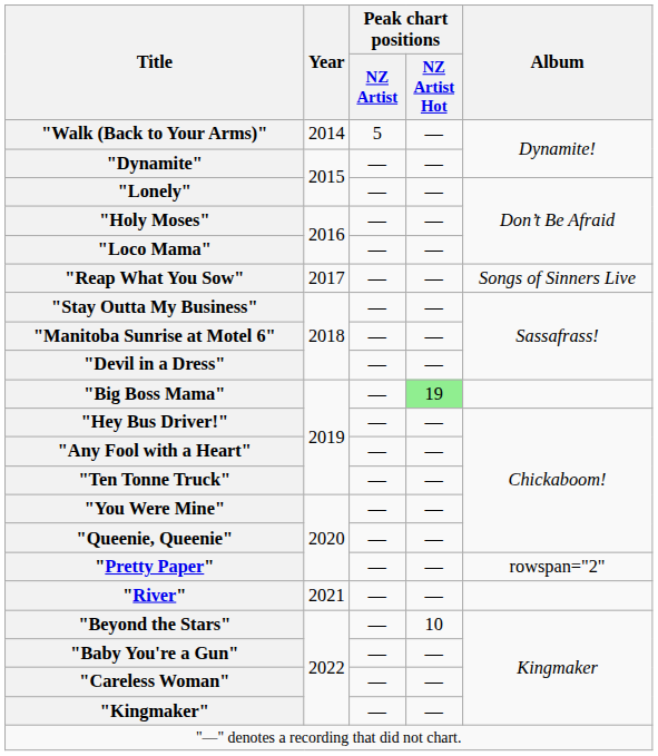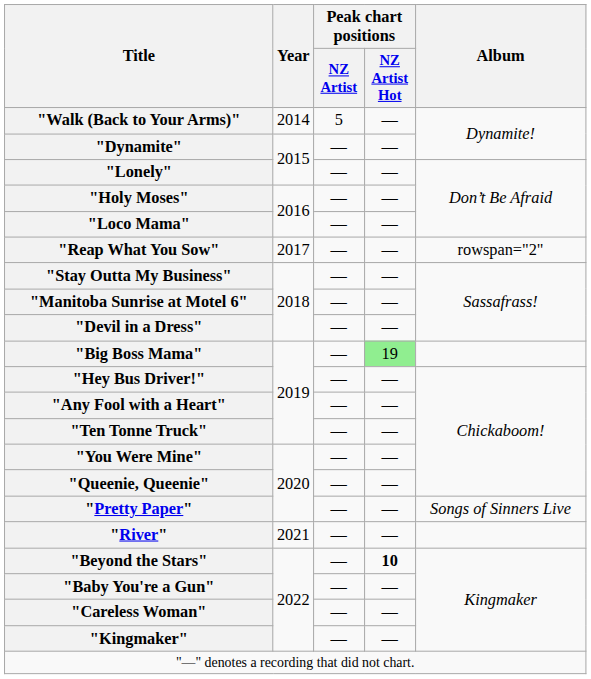"Reap What You Sow" | Album: Songs of Sinners Live -> rowspan="2"
"Pretty Paper" | Album: rowspan="2" -> Songs of Sinners Live
"Beyond the Stars" | Peak chart positions / NZ Artist Hot: normal -> bold
